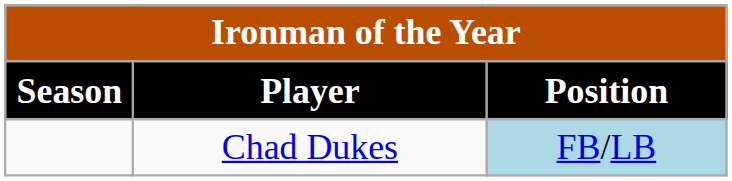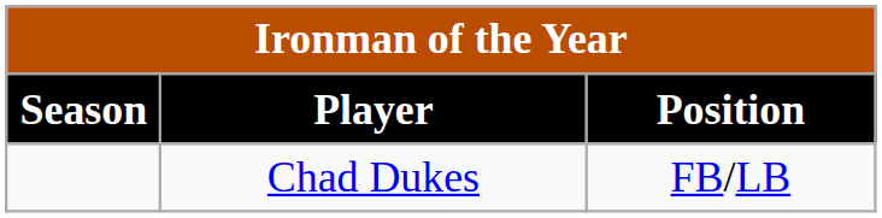Chad Dukes | Position: lightblue background -> no background
